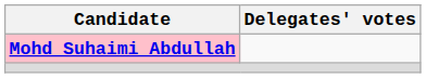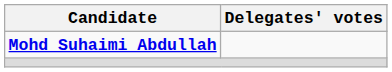Mohd Suhaimi Abdullah | Candidate: pink background -> no background
